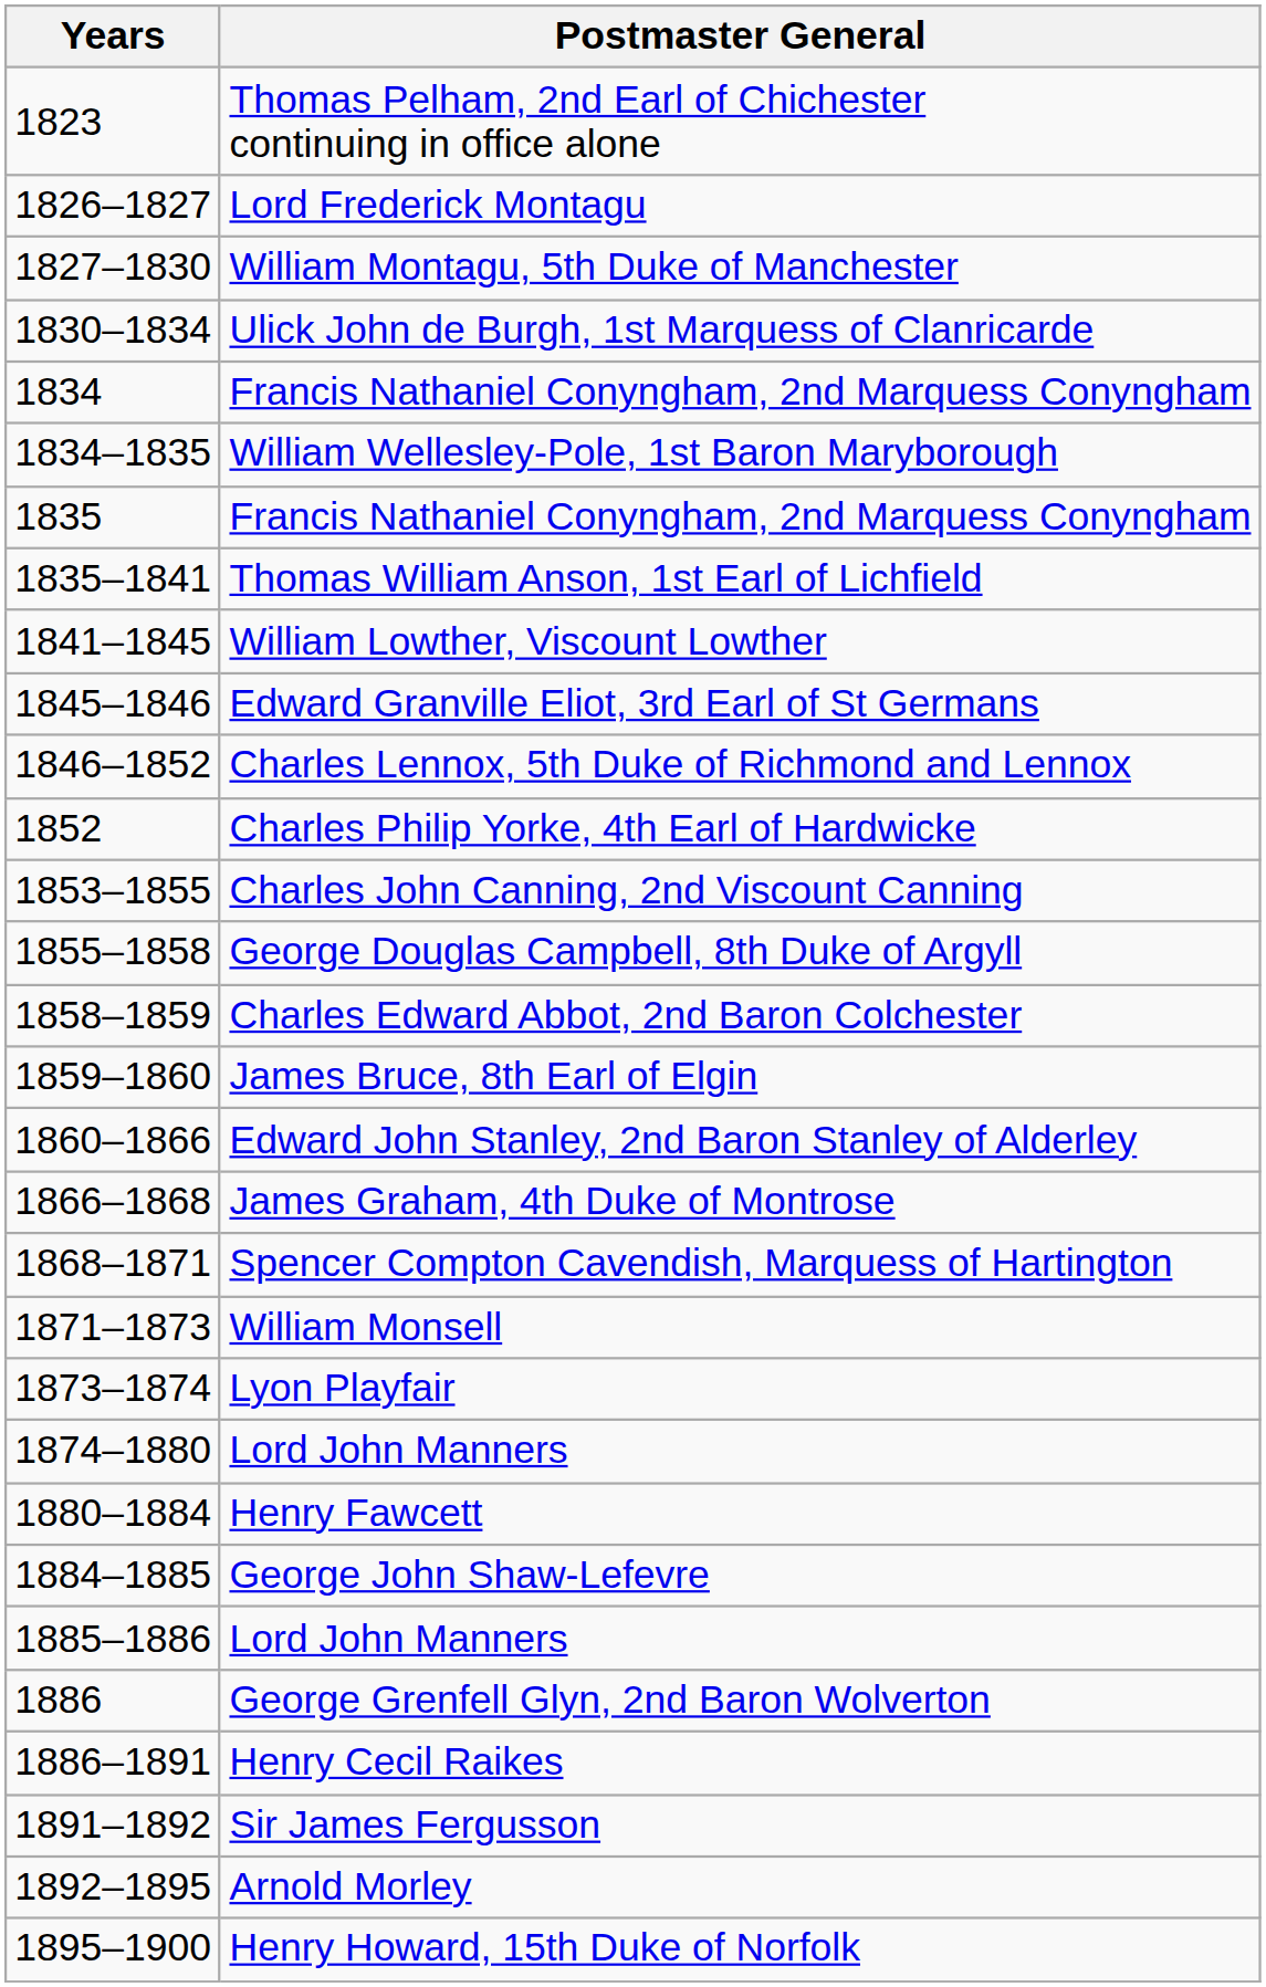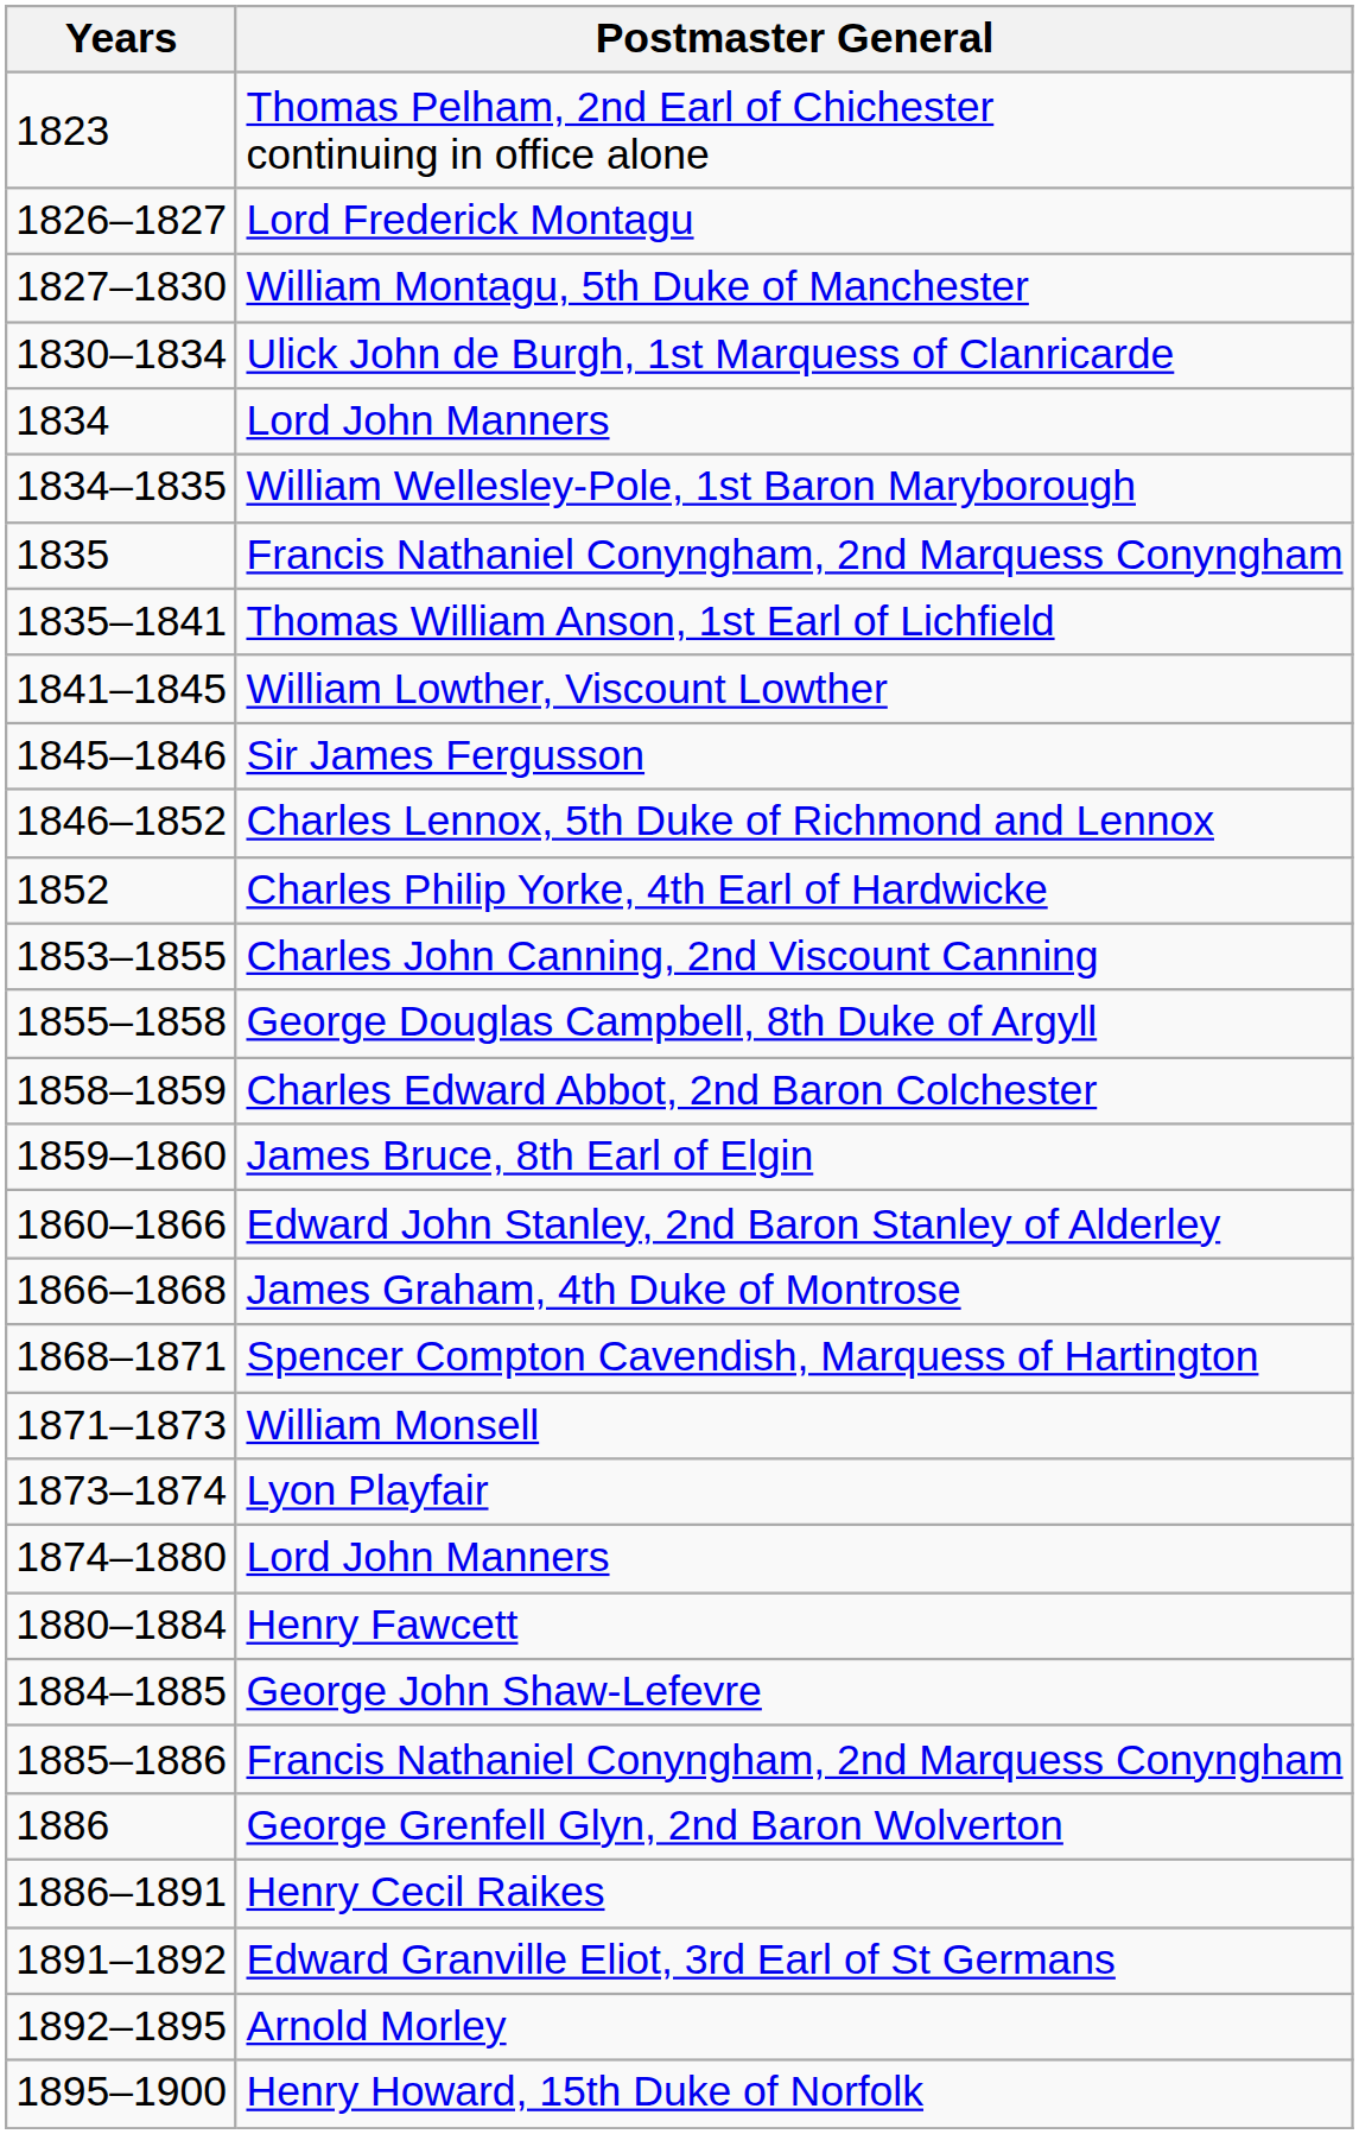row 6 | Postmaster General: Francis Nathaniel Conyngham, 2nd Marquess Conyngham -> Lord John Manners
row 11 | Postmaster General: Edward Granville Eliot, 3rd Earl of St Germans -> Sir James Fergusson
row 26 | Postmaster General: Lord John Manners -> Francis Nathaniel Conyngham, 2nd Marquess Conyngham
row 29 | Postmaster General: Sir James Fergusson -> Edward Granville Eliot, 3rd Earl of St Germans
